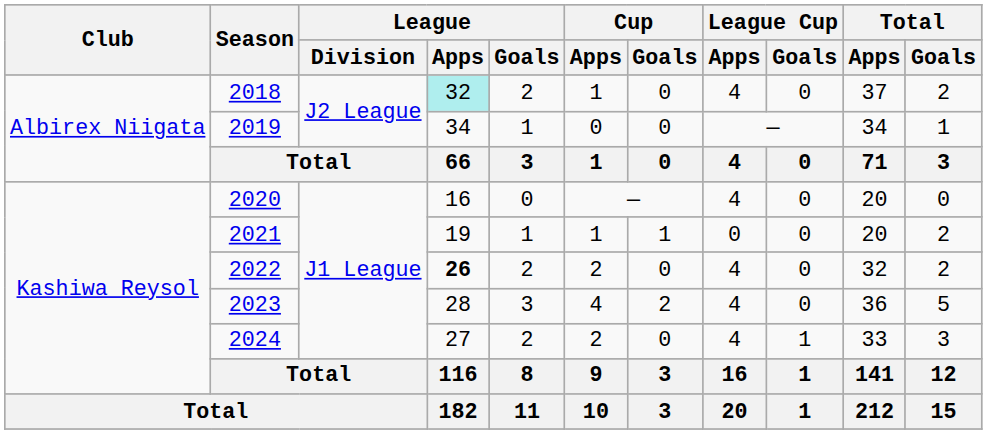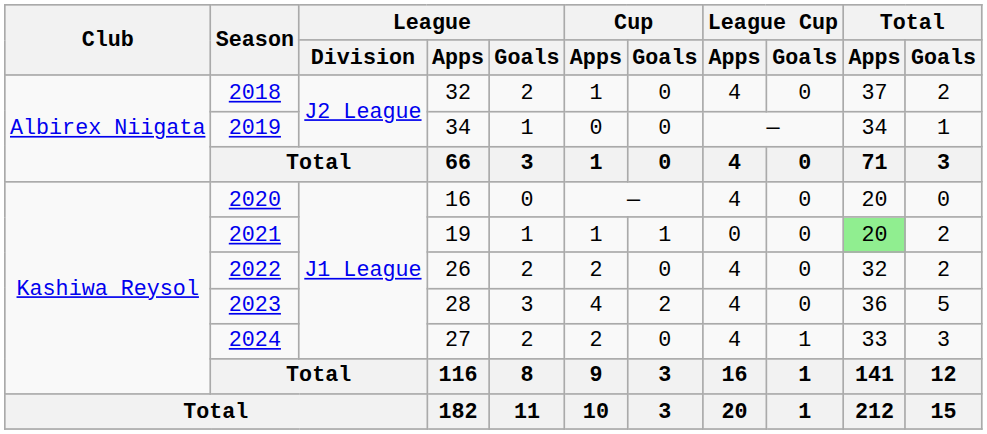2018 | League / Apps: paleturquoise background -> no background
2021 | Total / Apps: no background -> lightgreen background
2022 | League / Apps: bold -> normal
